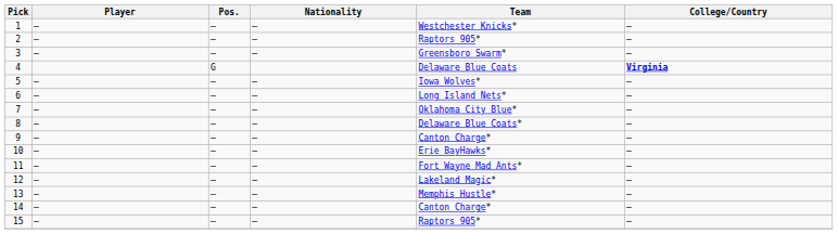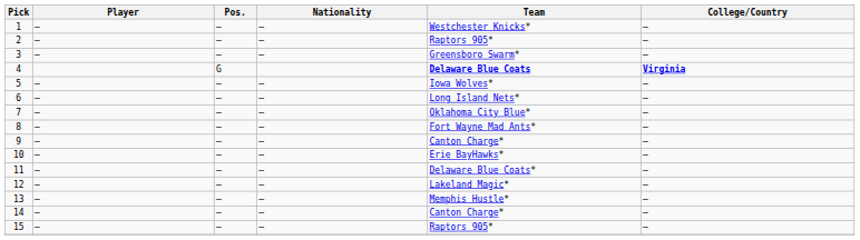4 | Team: normal -> bold
8 | Team: Delaware Blue Coats* -> Fort Wayne Mad Ants*
11 | Team: Fort Wayne Mad Ants* -> Delaware Blue Coats*
